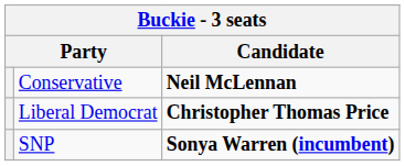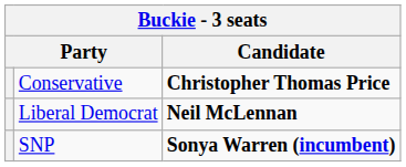Conservative | Candidate: Neil McLennan -> Christopher Thomas Price
Liberal Democrat | Candidate: Christopher Thomas Price -> Neil McLennan
